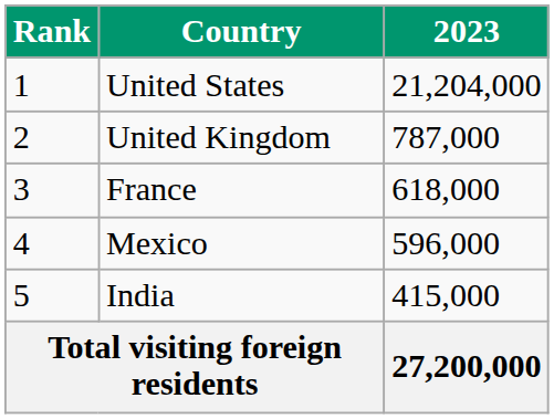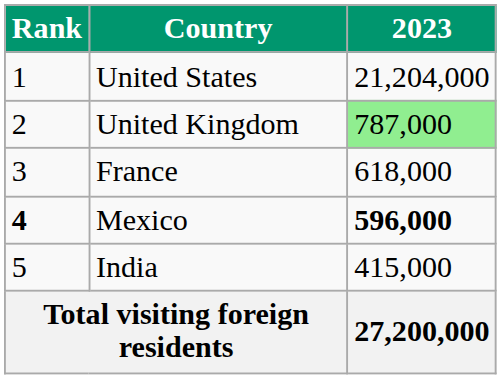United Kingdom | 2023: no background -> lightgreen background
Mexico | Rank: normal -> bold
Mexico | 2023: normal -> bold
